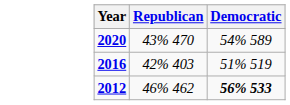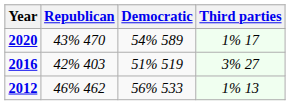+ column: Third parties | 1% 17 | 3% 27 | 1% 13
2012 | Democratic: bold -> normal
